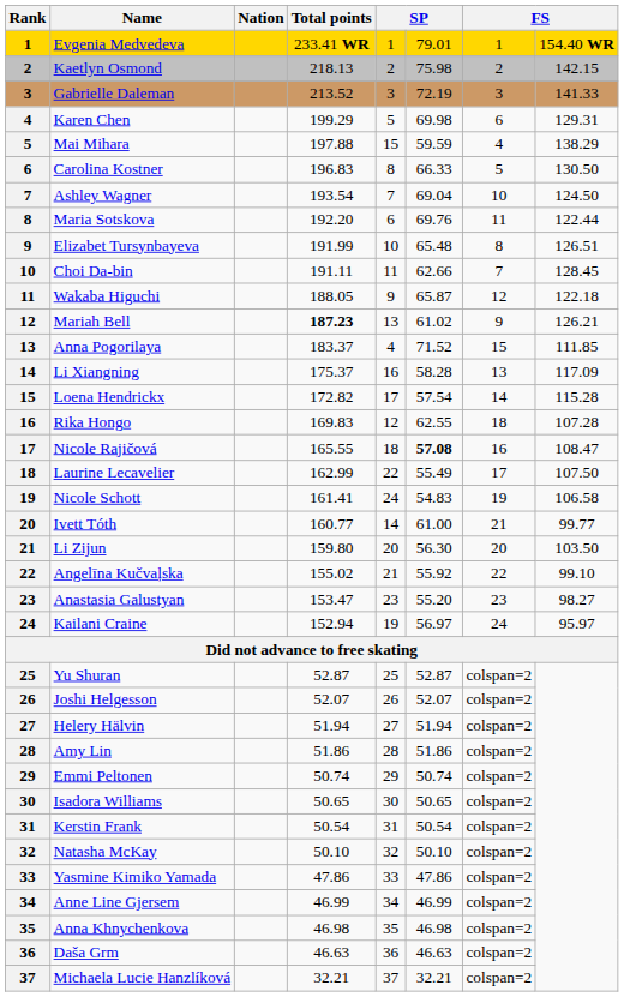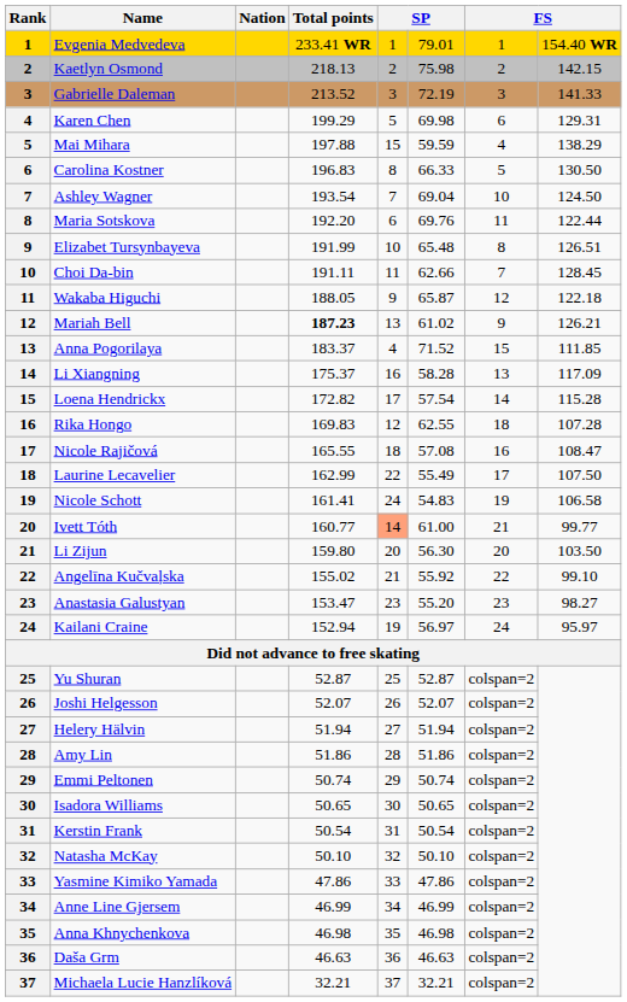Nicole Rajičová | column 6: bold -> normal
Ivett Tóth | column 5: no background -> lightsalmon background
